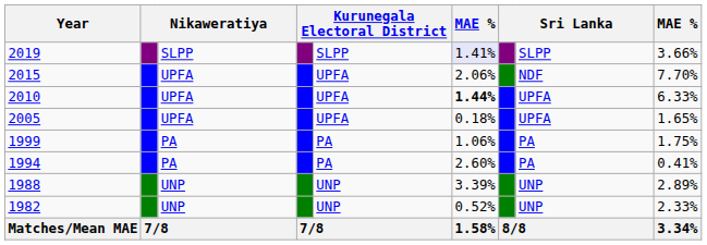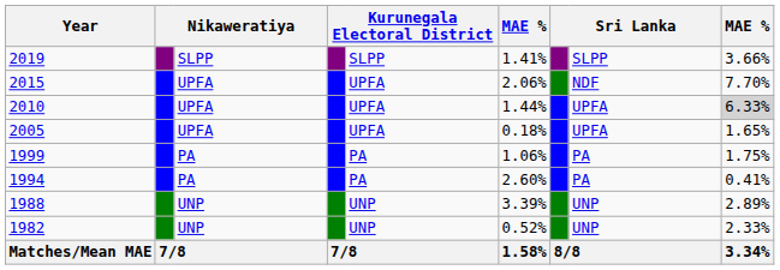2019 | column 6: lavender background -> no background
2010 | column 6: bold -> normal
2010 | column 9: no background -> lightgrey background
